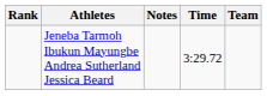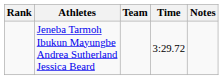columns swapped: Team <-> Notes
